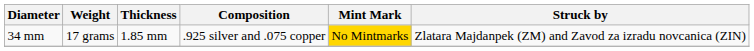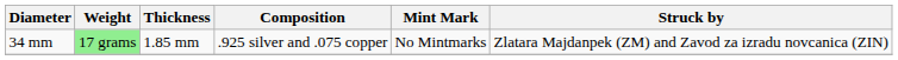34 mm | Weight: no background -> lightgreen background
34 mm | Mint Mark: gold background -> no background
